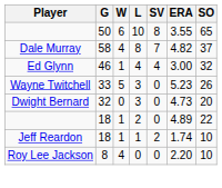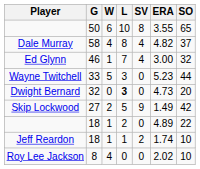Dale Murray | SV: 7 -> 4
Ed Glynn | L: 4 -> 7
Wayne Twitchell | SO: 26 -> 44
Dwight Bernard | L: normal -> bold
+ row: Skip Lockwood | 27 | 2 | 5 | 9 | 1.49 | 42
Roy Lee Jackson | ERA: 2.20 -> 2.02
